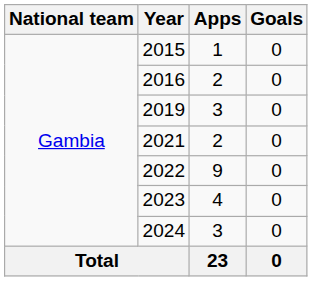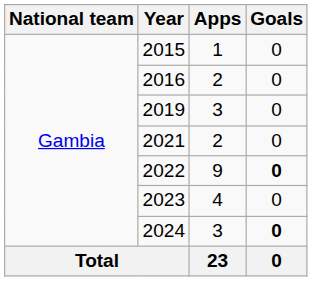2022 | Goals: normal -> bold
2024 | Goals: normal -> bold
